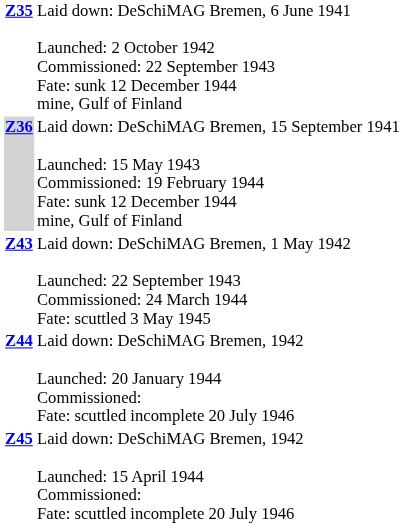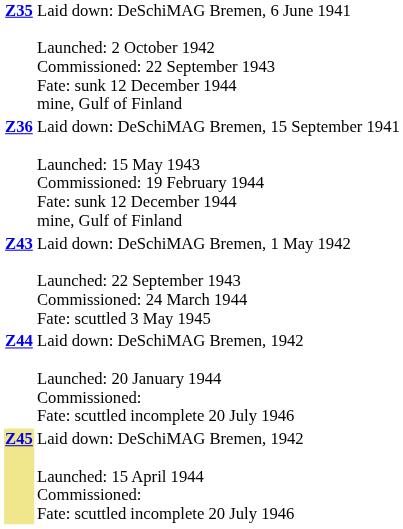row 2 | column 1: lightgrey background -> no background
row 5 | column 1: no background -> khaki background
